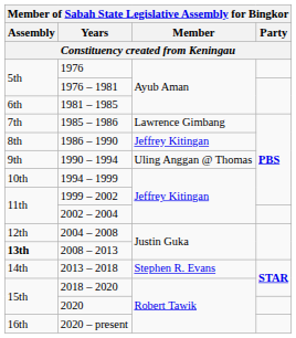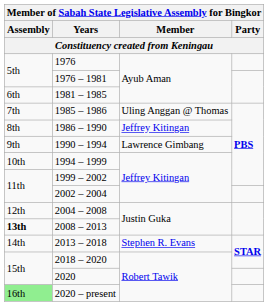1985 – 1986 | Member: Lawrence Gimbang -> Uling Anggan @ Thomas
1990 – 1994 | Member: Uling Anggan @ Thomas -> Lawrence Gimbang
2020 – present | Assembly: no background -> lightgreen background
